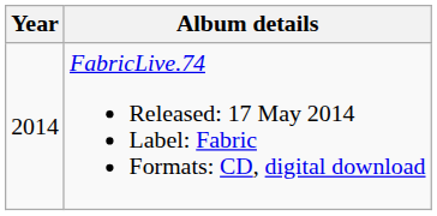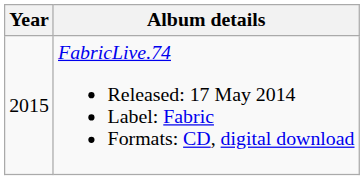row 2 | Year: 2014 -> 2015
